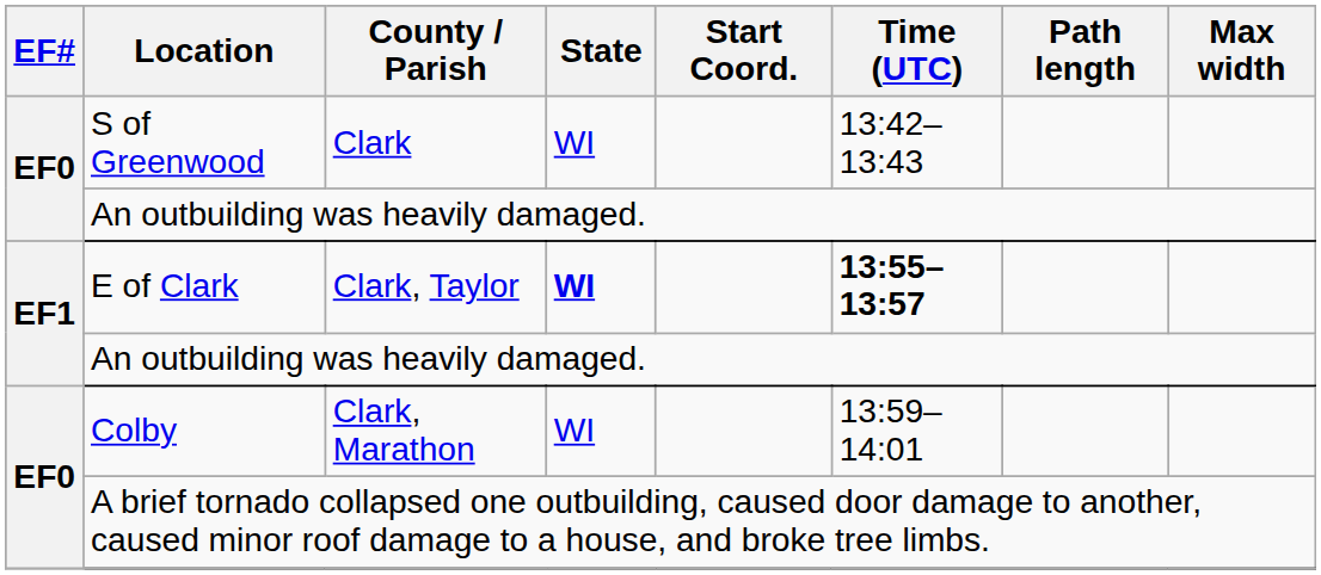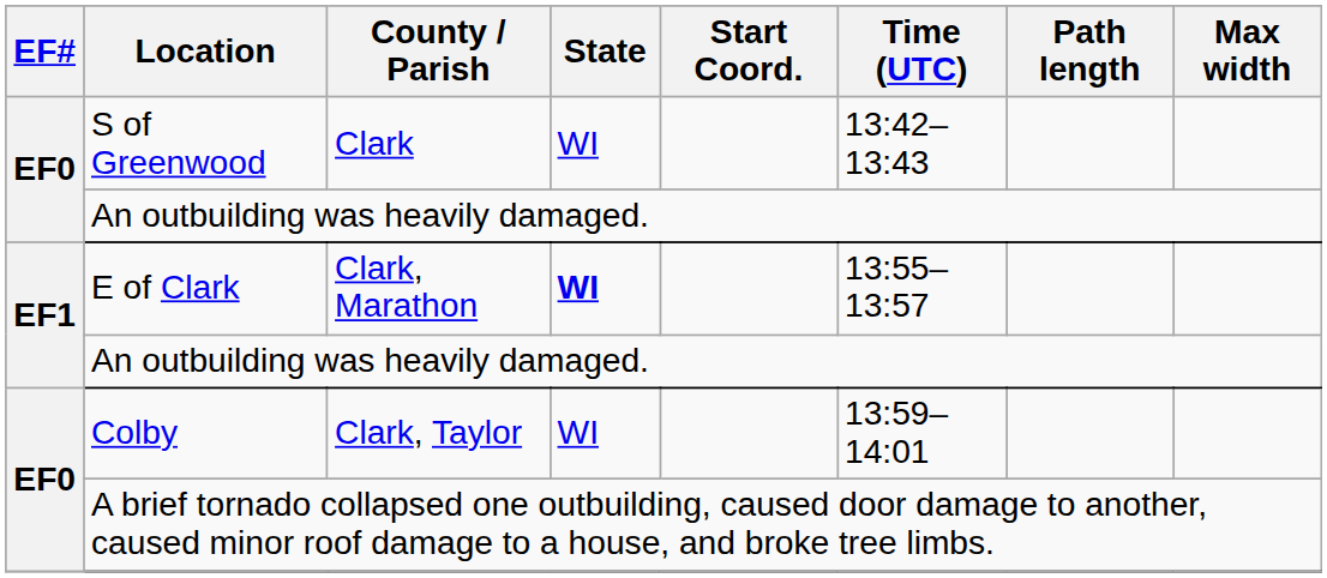E of Clark | County / Parish: Clark, Taylor -> Clark, Marathon
E of Clark | Time (UTC): bold -> normal
Colby | County / Parish: Clark, Marathon -> Clark, Taylor
